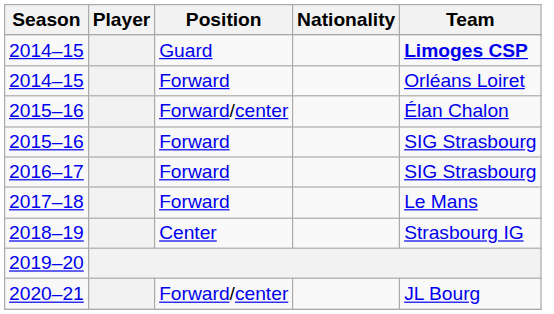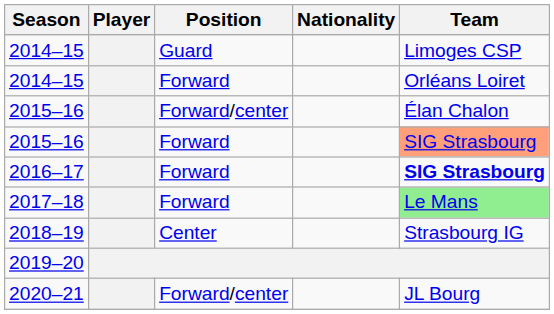2014–15 / Guard | Team: bold -> normal
2015–16 / Forward | Team: no background -> lightsalmon background
2016–17 | Team: normal -> bold
2017–18 | Team: no background -> lightgreen background
